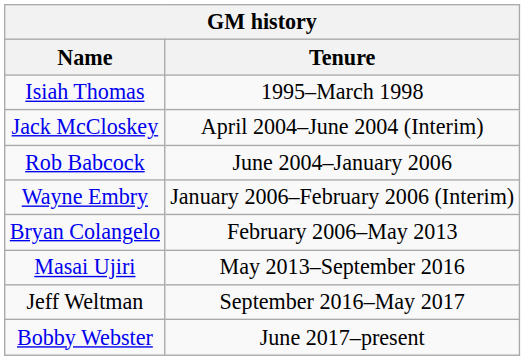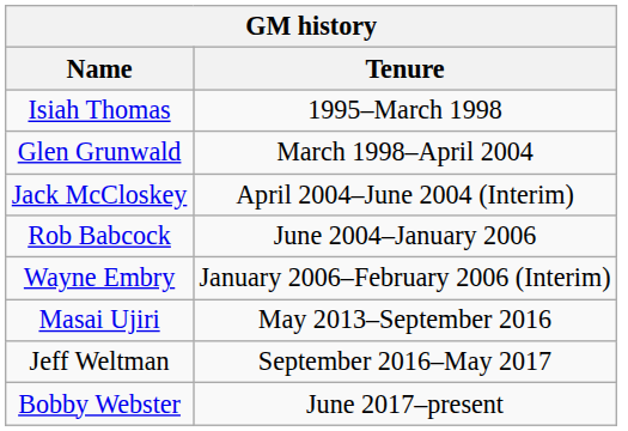+ row: Glen Grunwald | March 1998–April 2004
- row: Bryan Colangelo | February 2006–May 2013
